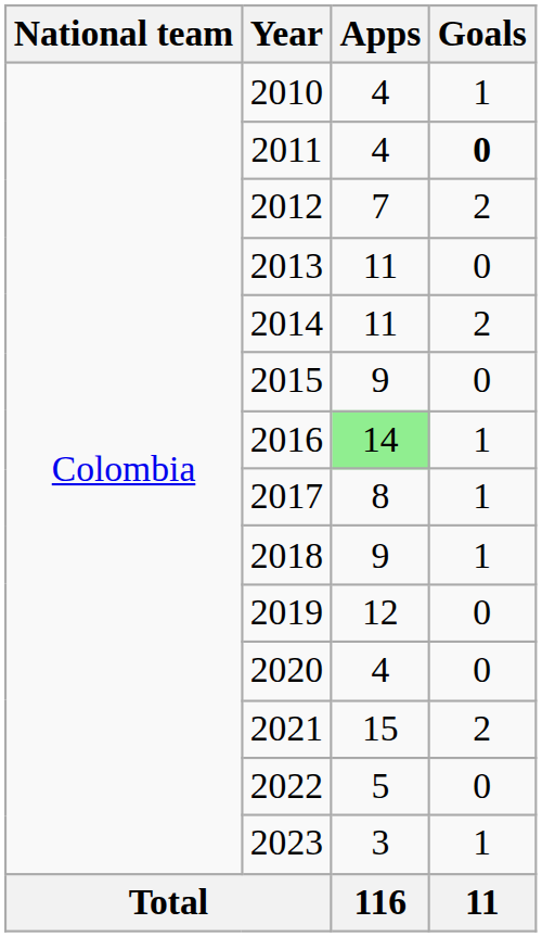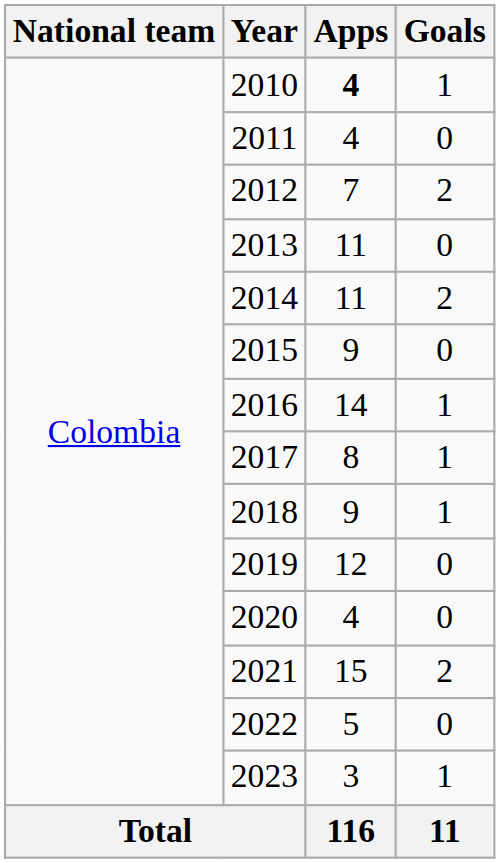2010 | Apps: normal -> bold
2011 | Goals: bold -> normal
2016 | Apps: lightgreen background -> no background
